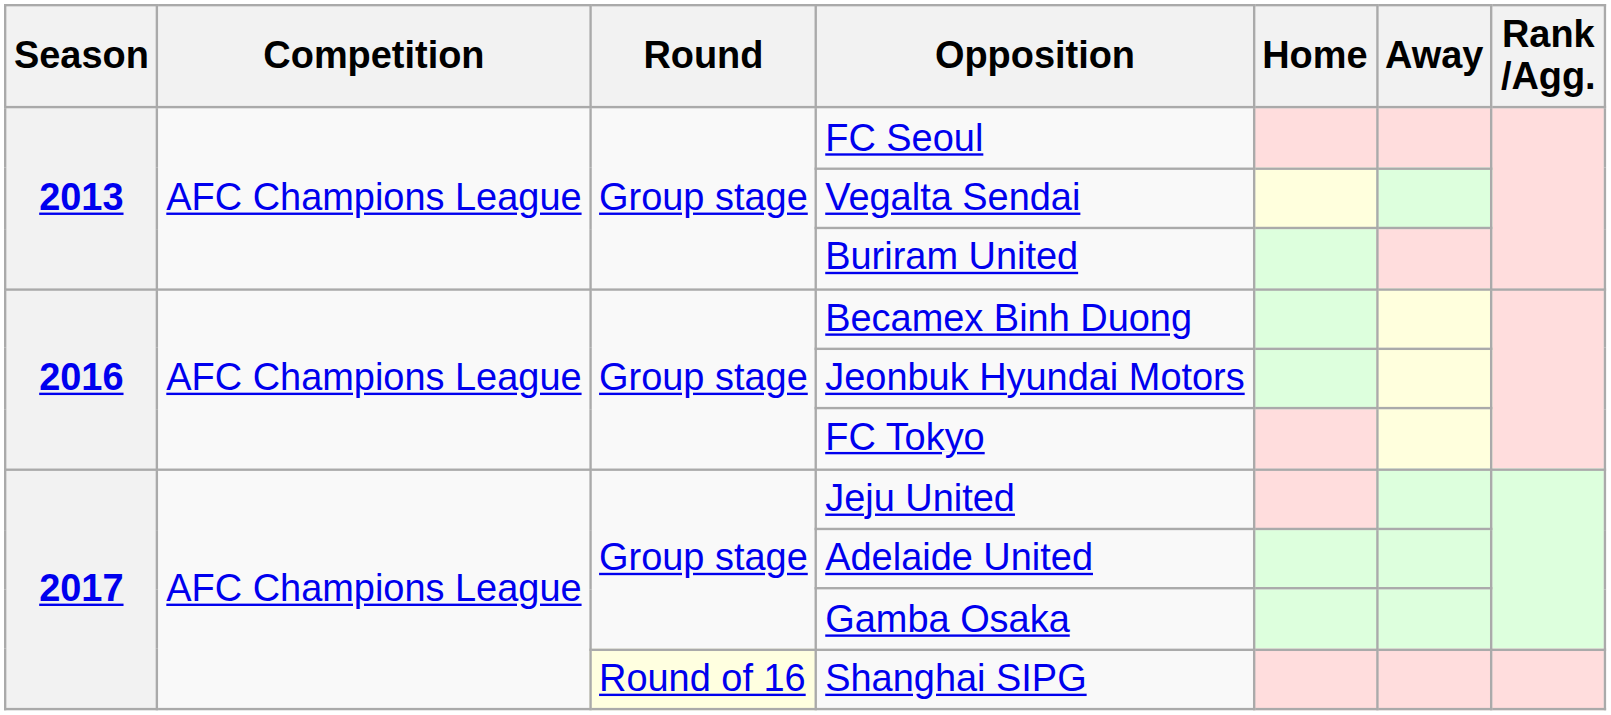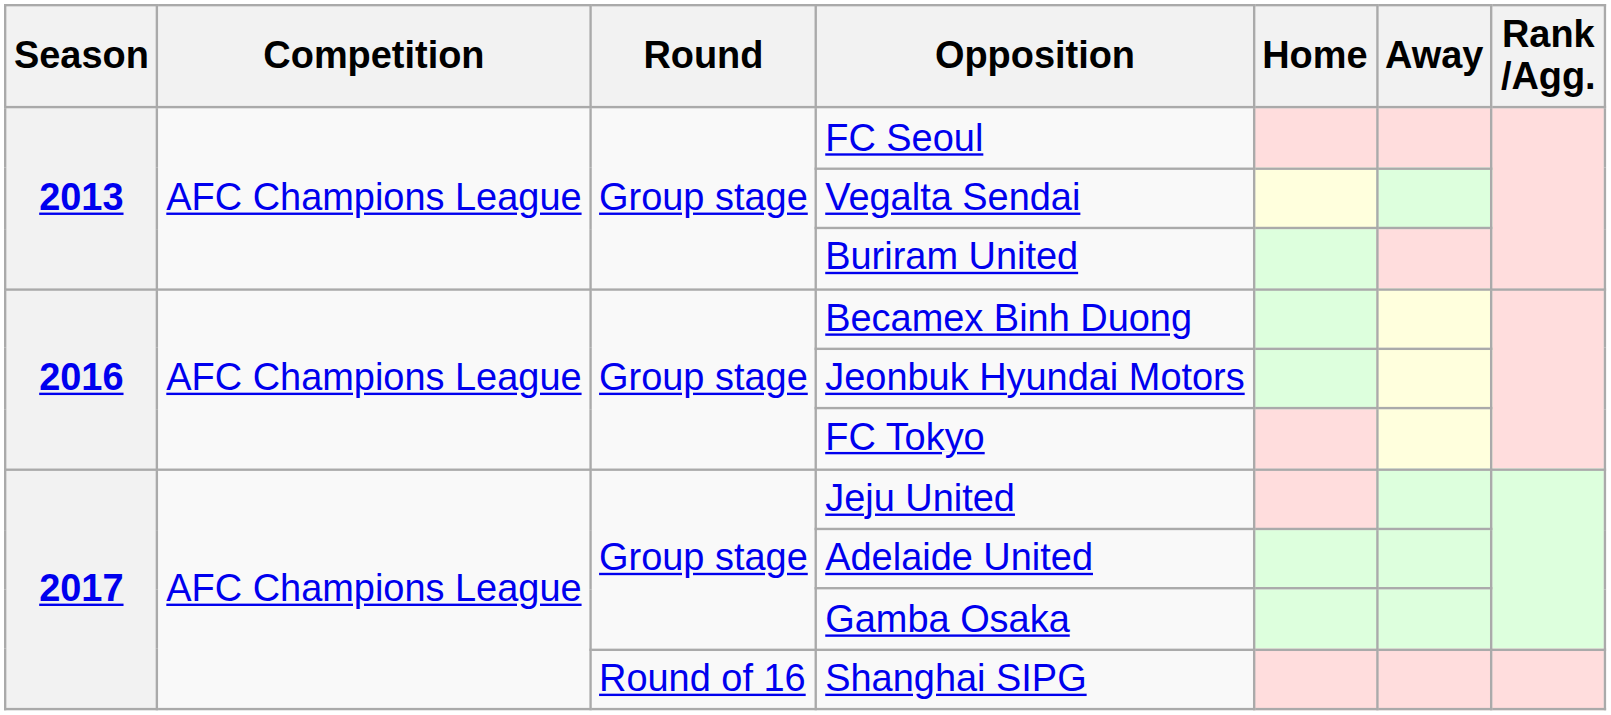Shanghai SIPG | Round: lightyellow background -> no background
